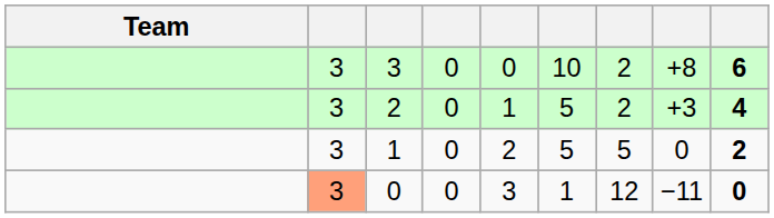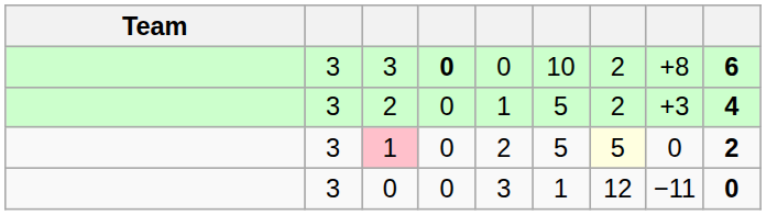row 2 | column 4: normal -> bold
row 4 | column 3: no background -> pink background
row 4 | column 7: no background -> lightyellow background
row 5 | column 2: lightsalmon background -> no background
